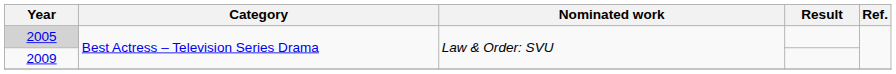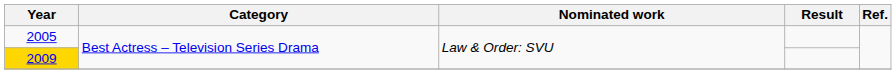2005 | Year: lightgrey background -> no background
2009 | Year: no background -> gold background
